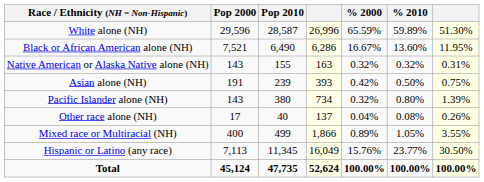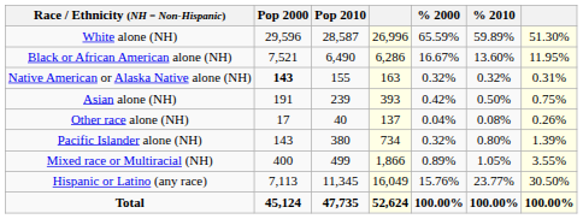Native American or Alaska Native alone (NH) | Pop 2000: normal -> bold
rows swapped: Pacific Islander alone (NH) <-> Other race alone (NH)
